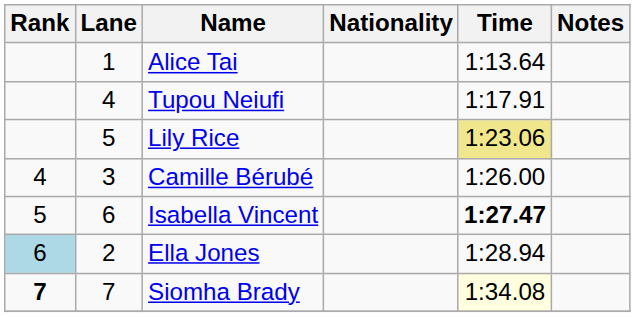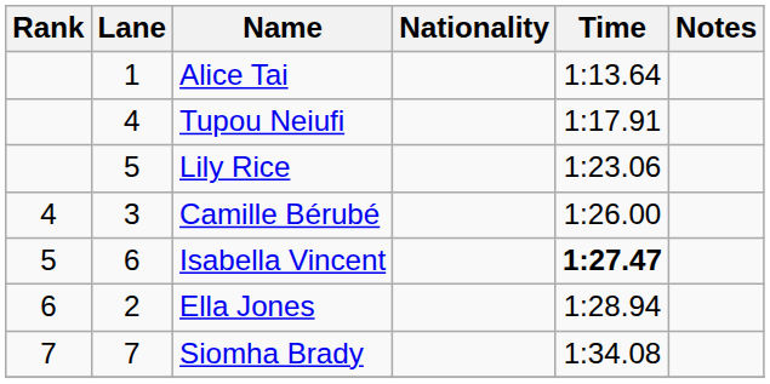Lily Rice | Time: khaki background -> no background
Ella Jones | Rank: lightblue background -> no background
Siomha Brady | Rank: bold -> normal
Siomha Brady | Time: lightyellow background -> no background
